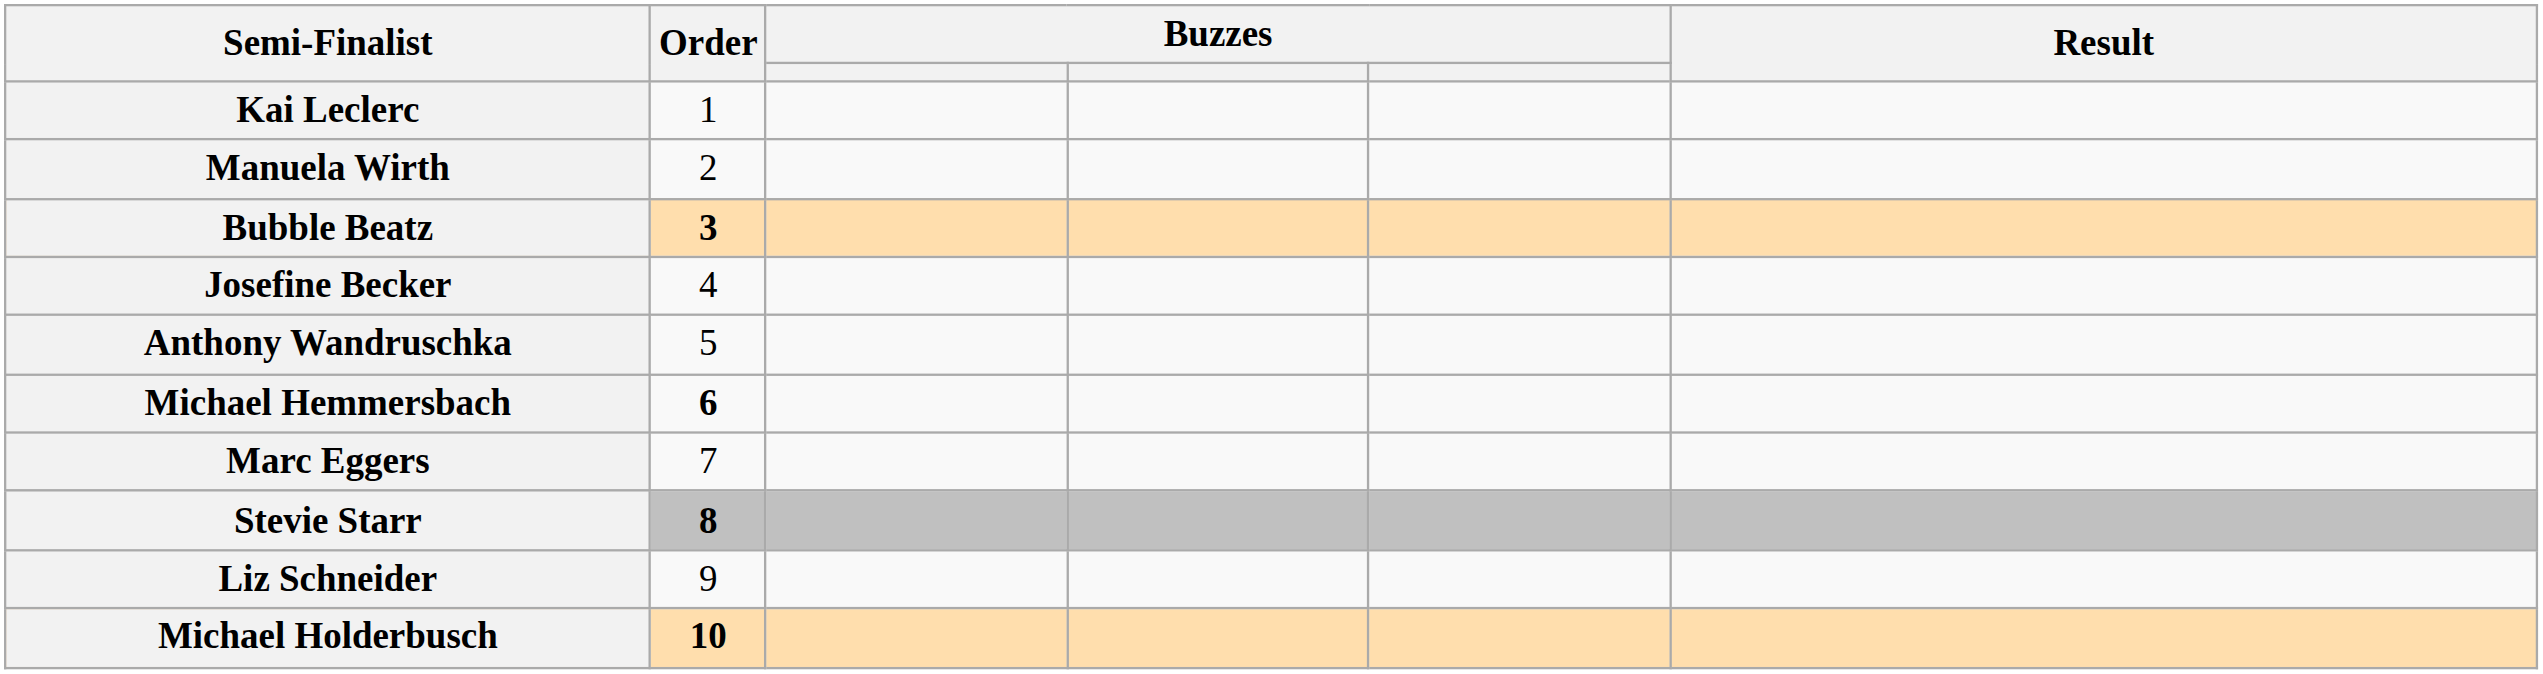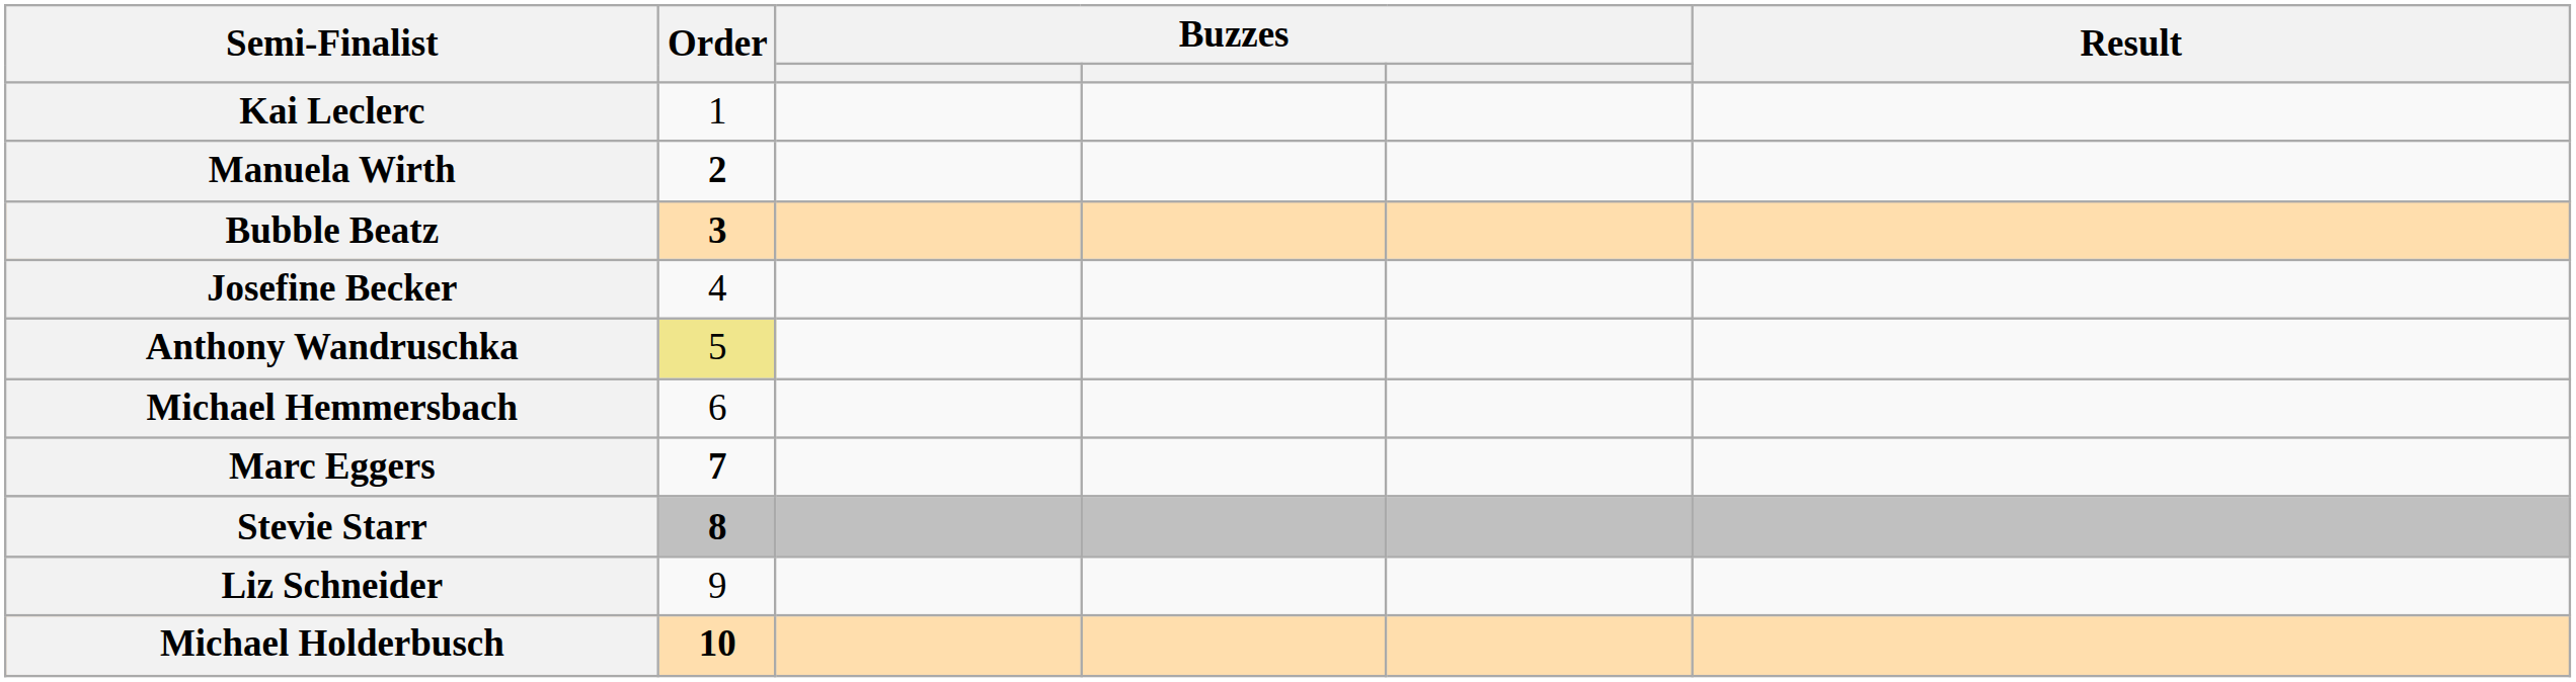Manuela Wirth | Order: normal -> bold
Anthony Wandruschka | Order: no background -> khaki background
Michael Hemmersbach | Order: bold -> normal
Marc Eggers | Order: normal -> bold
